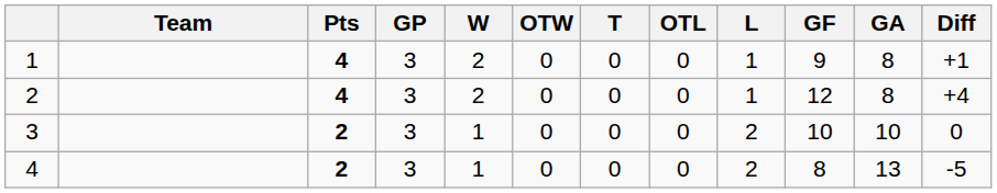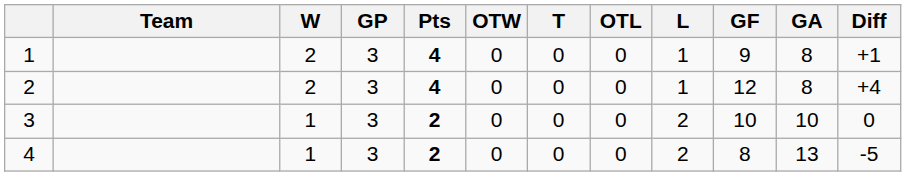columns swapped: Pts <-> W
